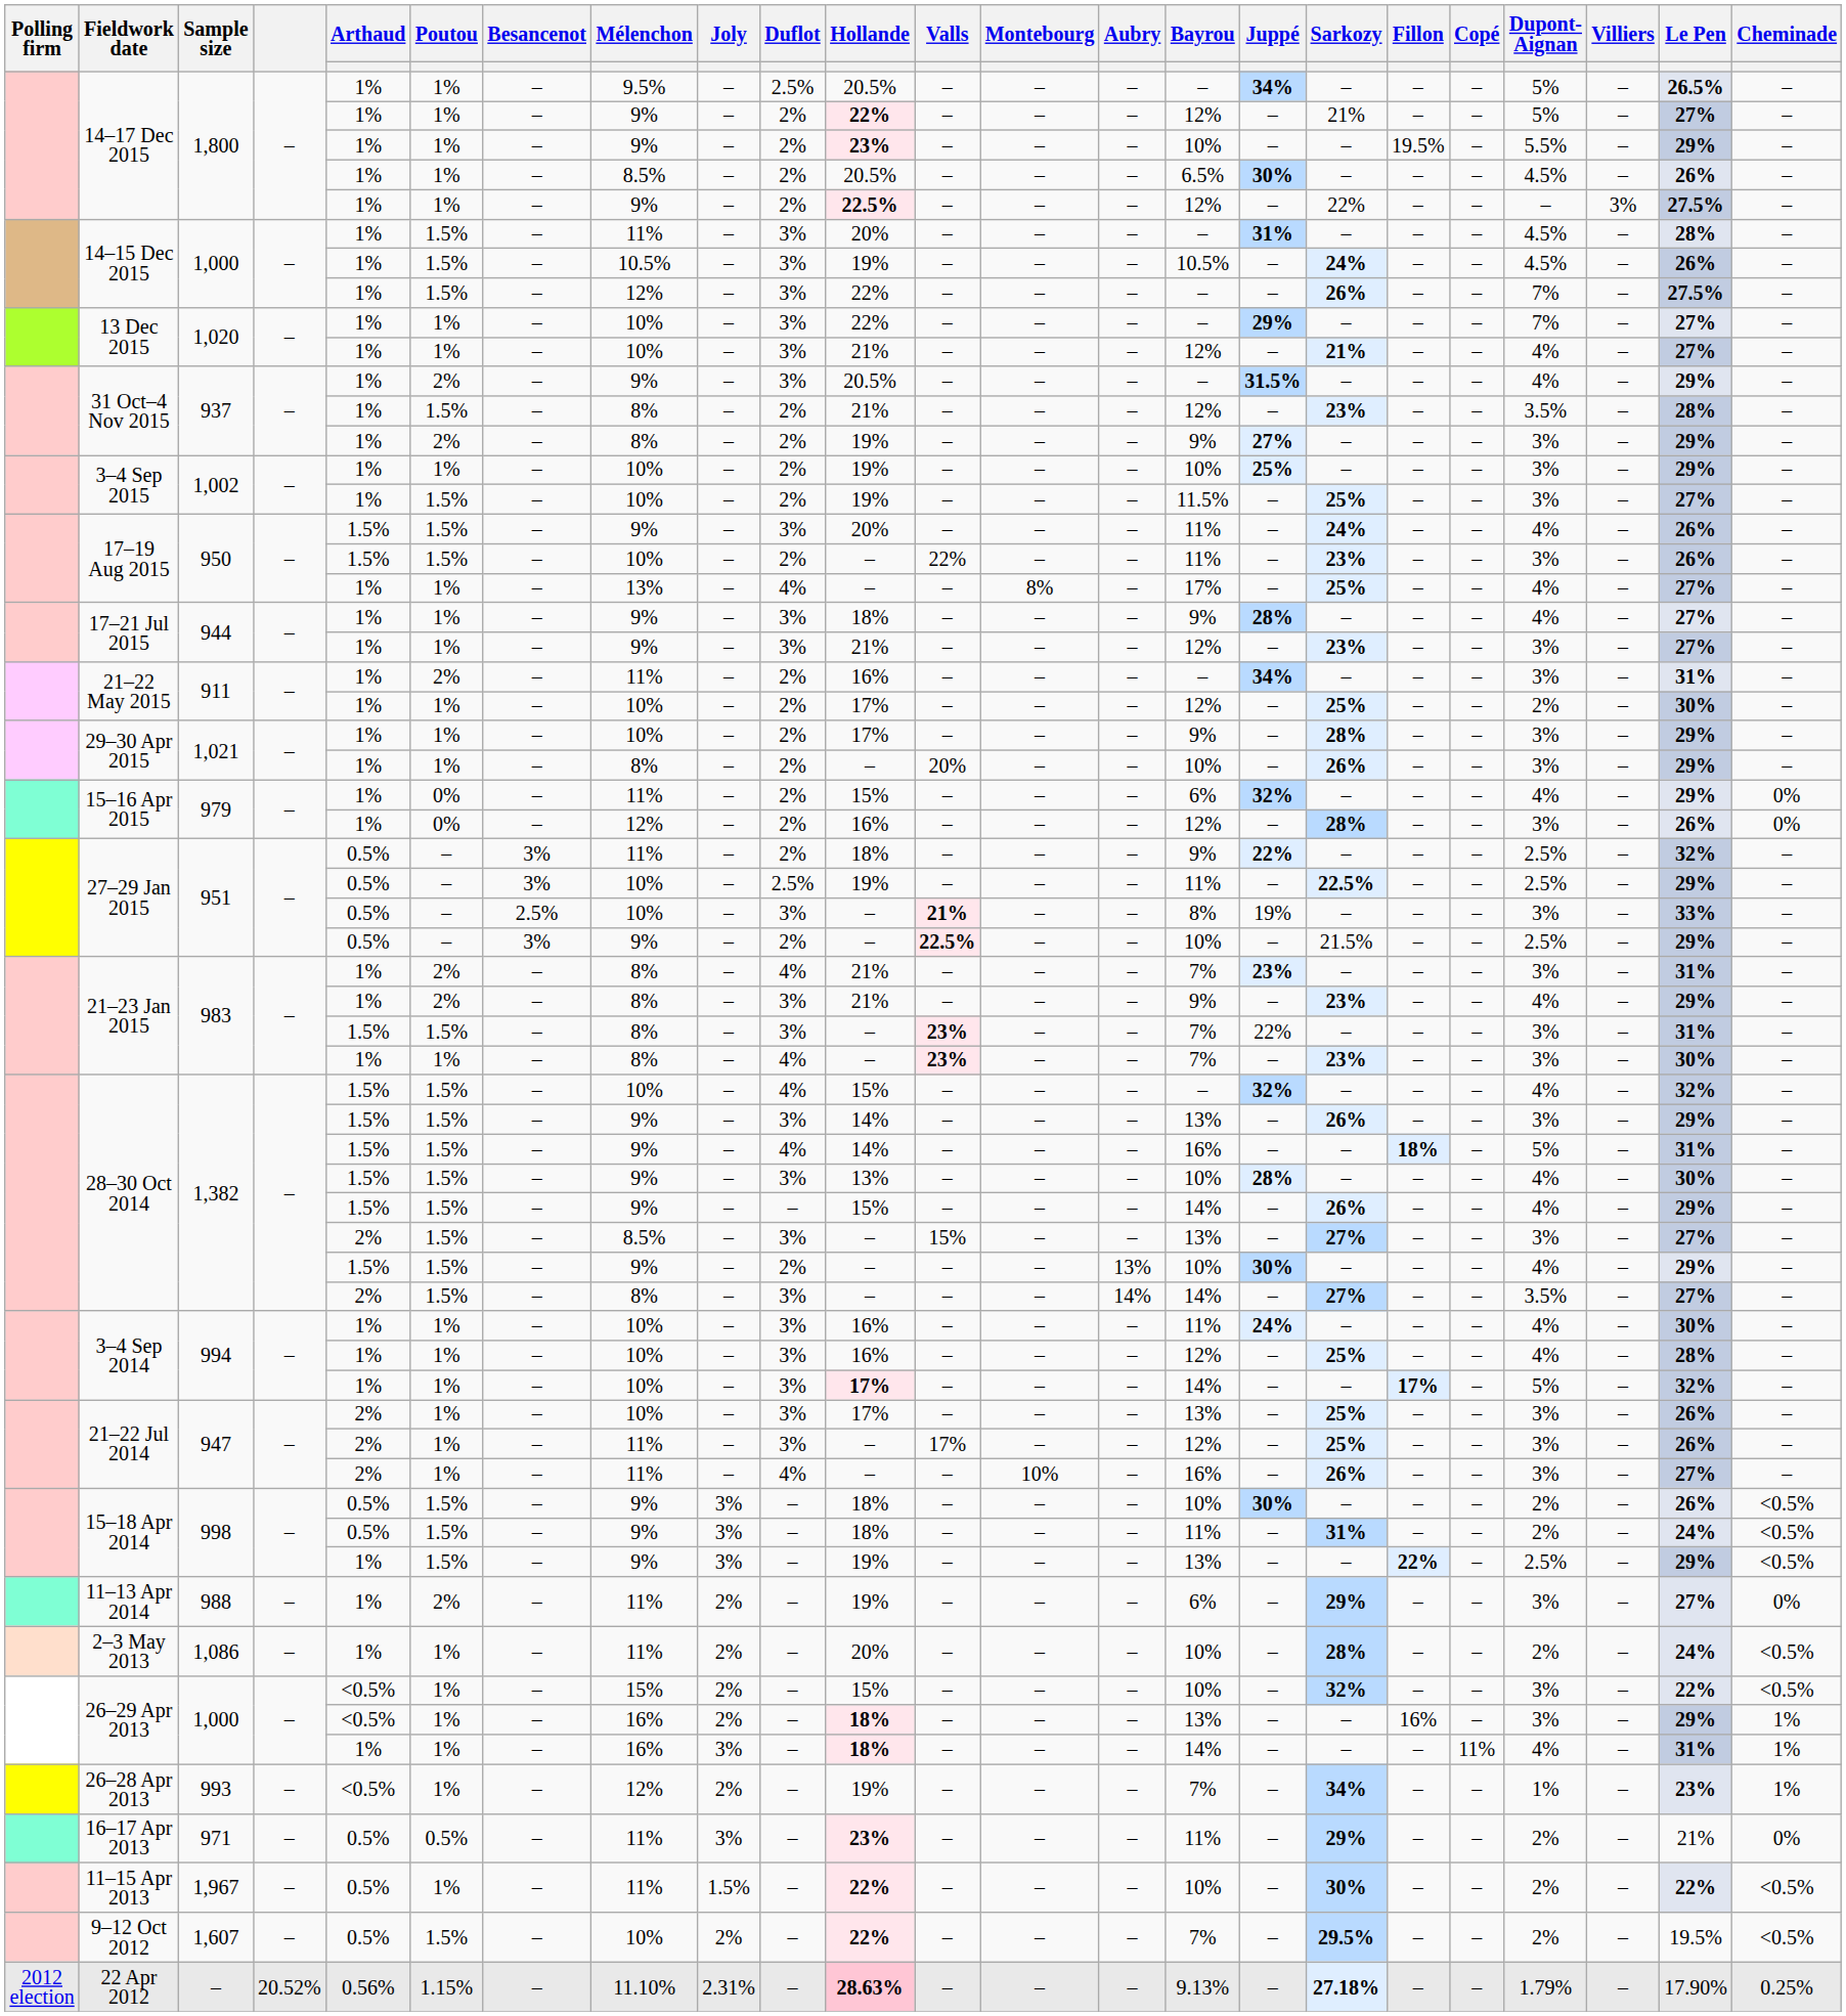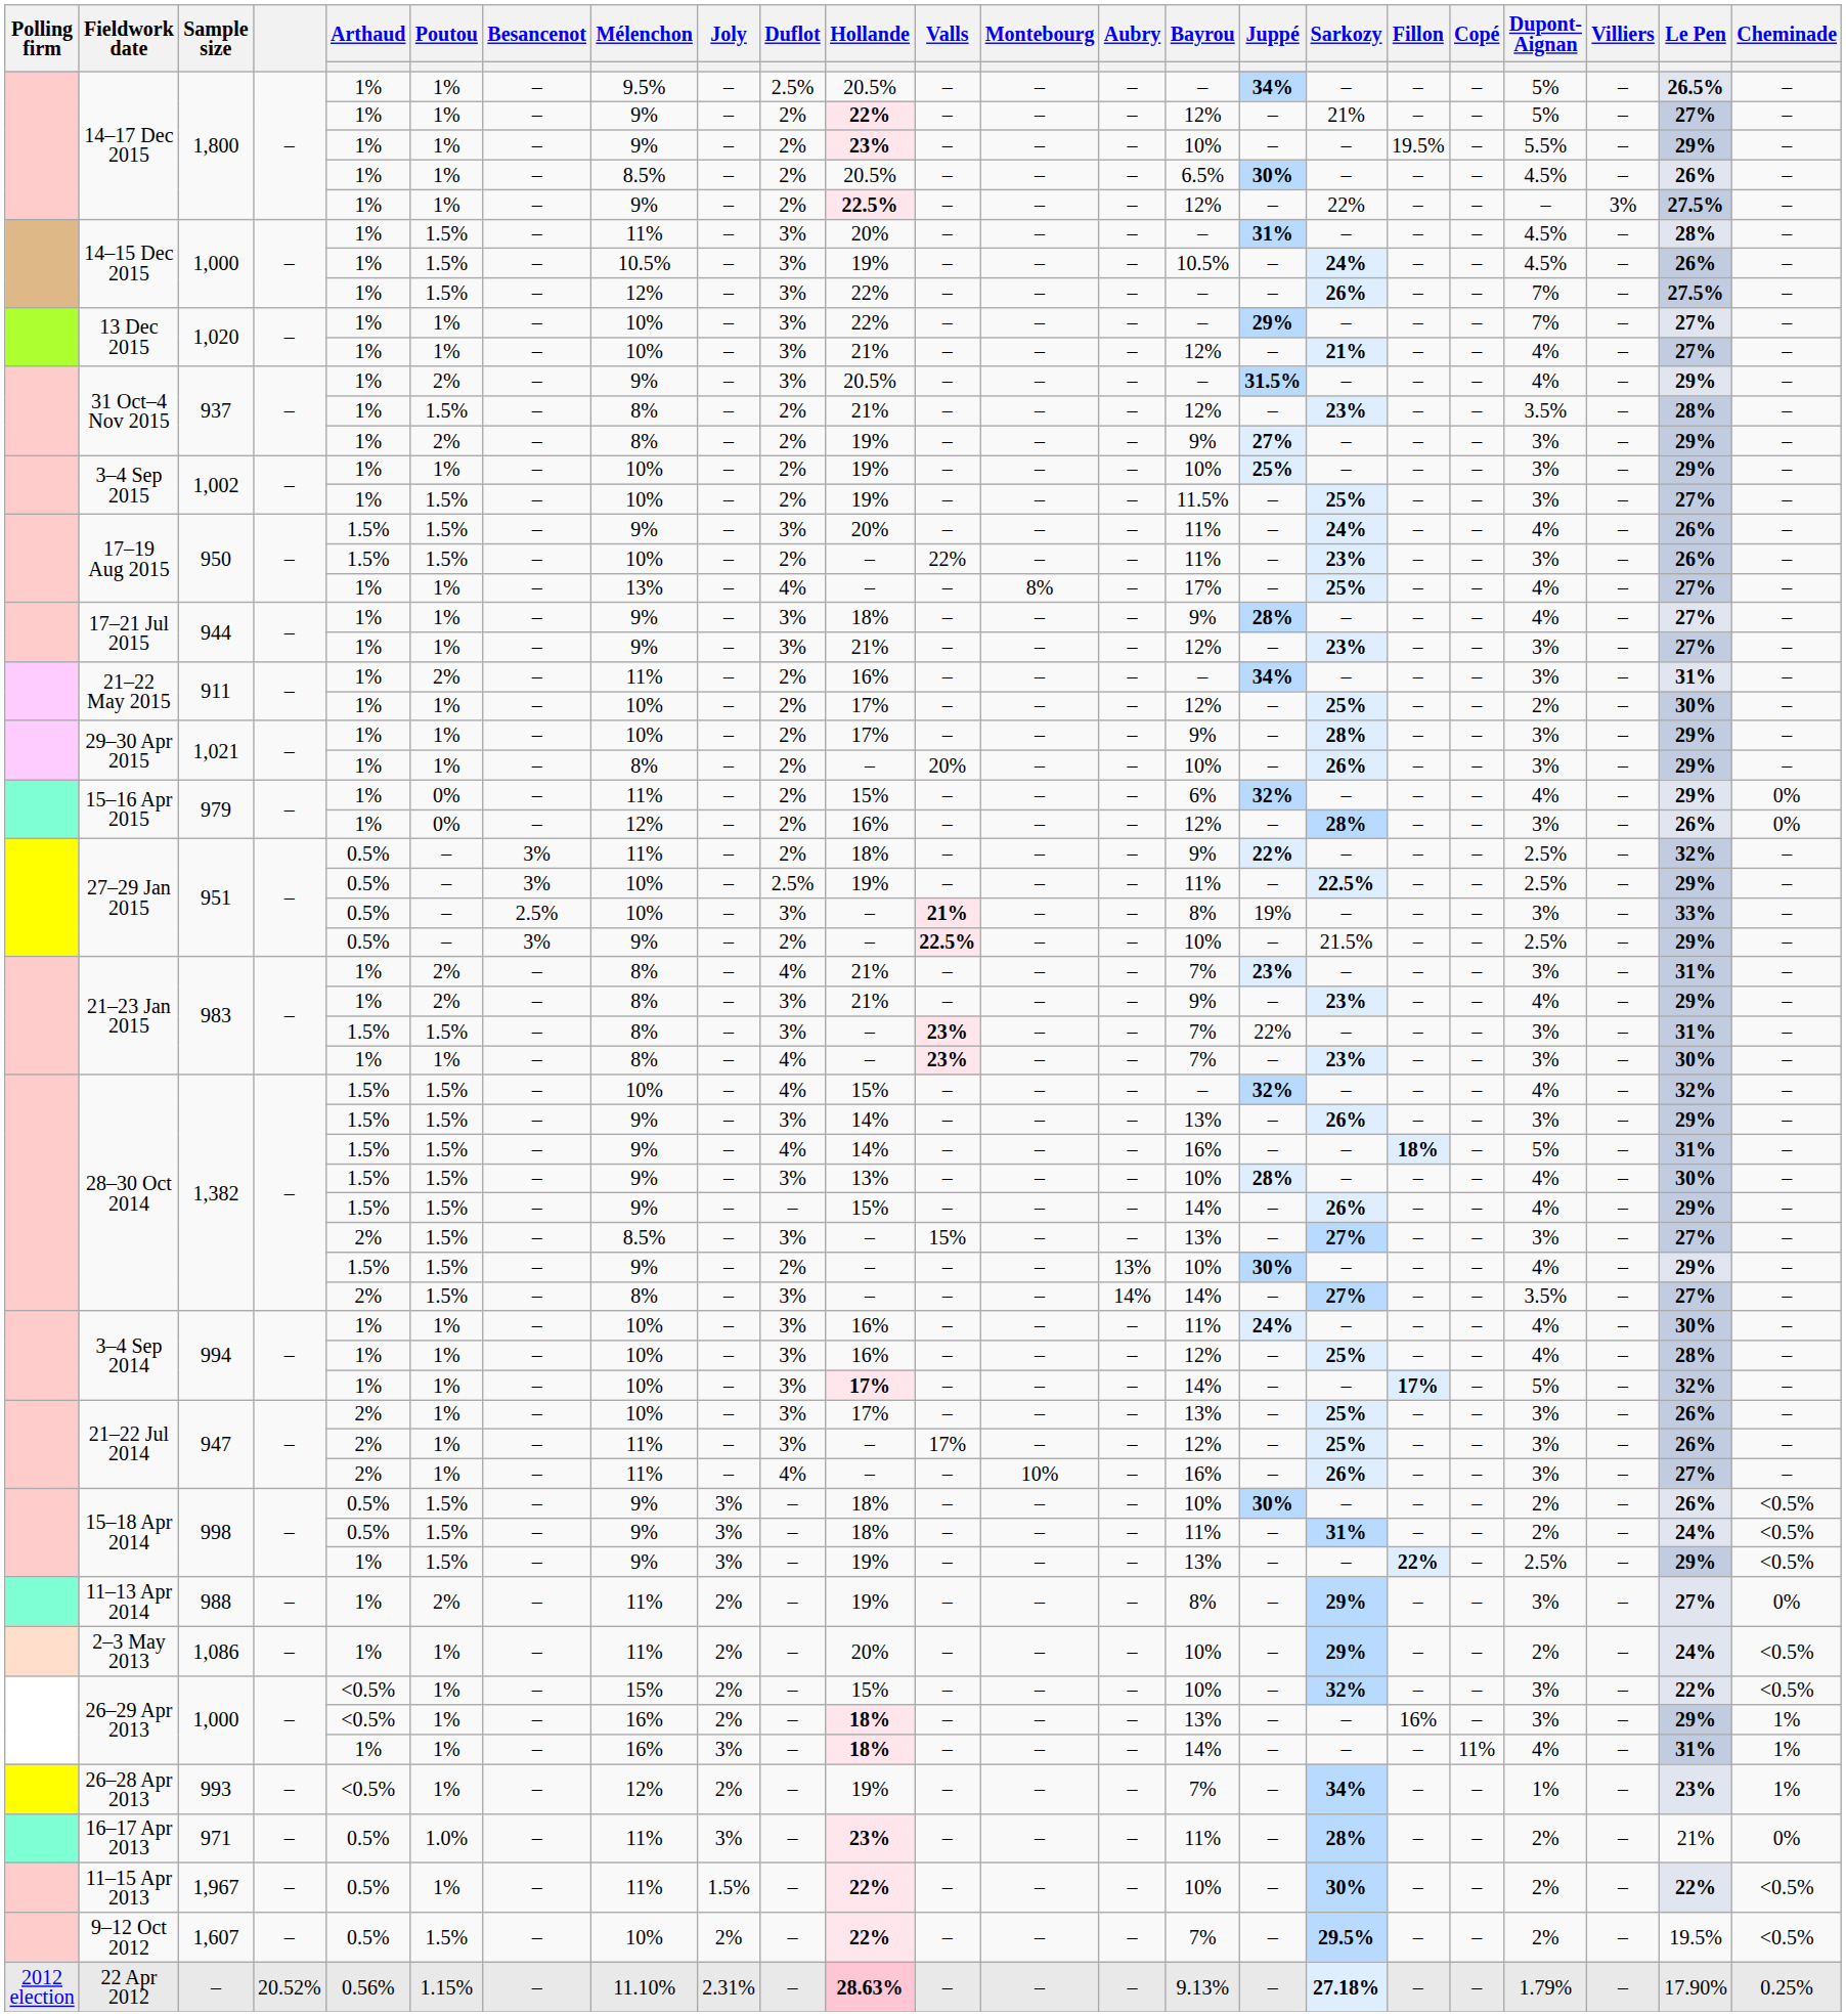11–13 Apr 2014 | Bayrou: 6% -> 8%
2–3 May 2013 | Sarkozy: 28% -> 29%
16–17 Apr 2013 | Poutou: 0.5% -> 1.0%
16–17 Apr 2013 | Sarkozy: 29% -> 28%
